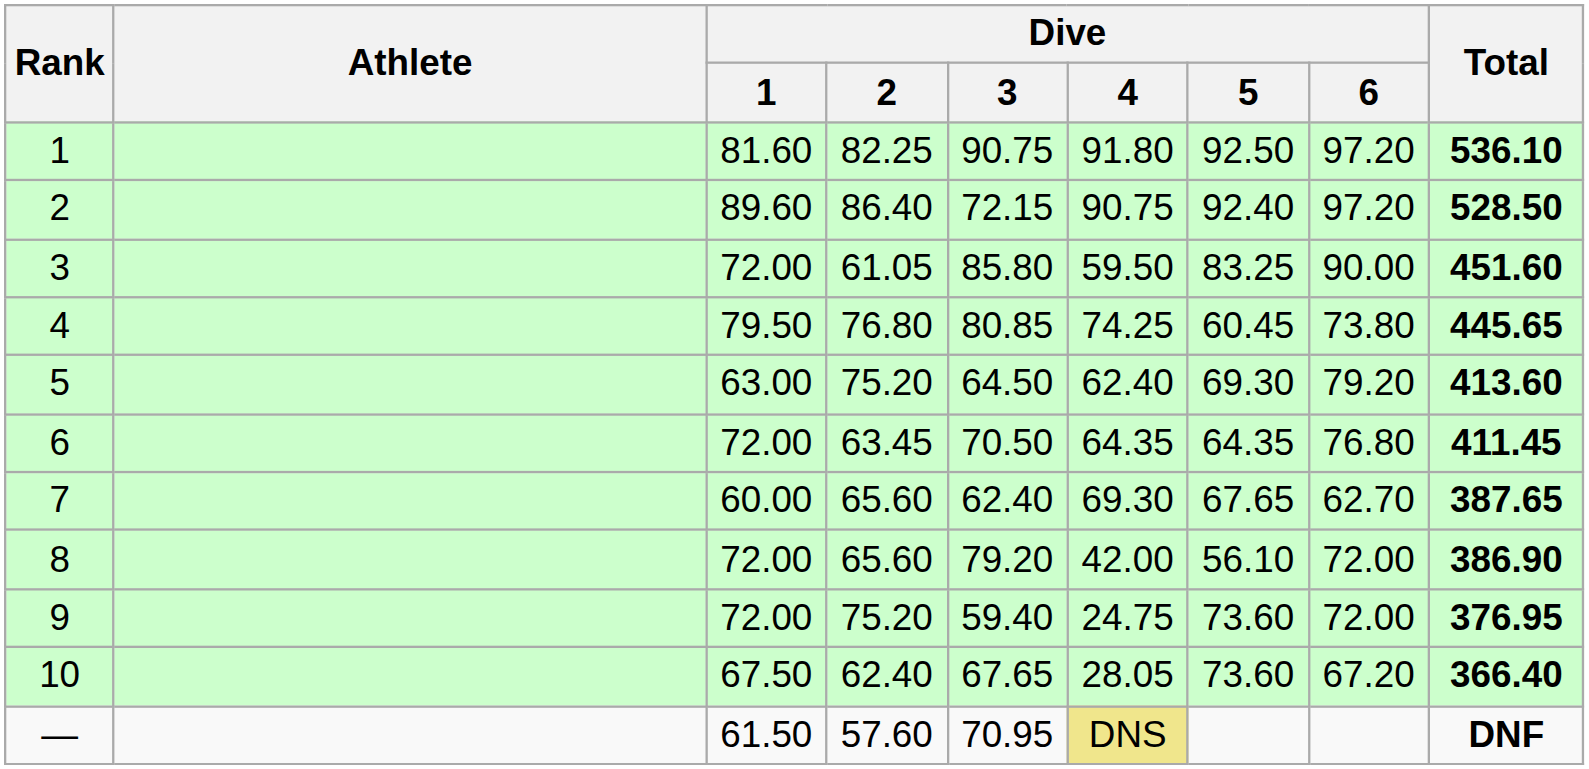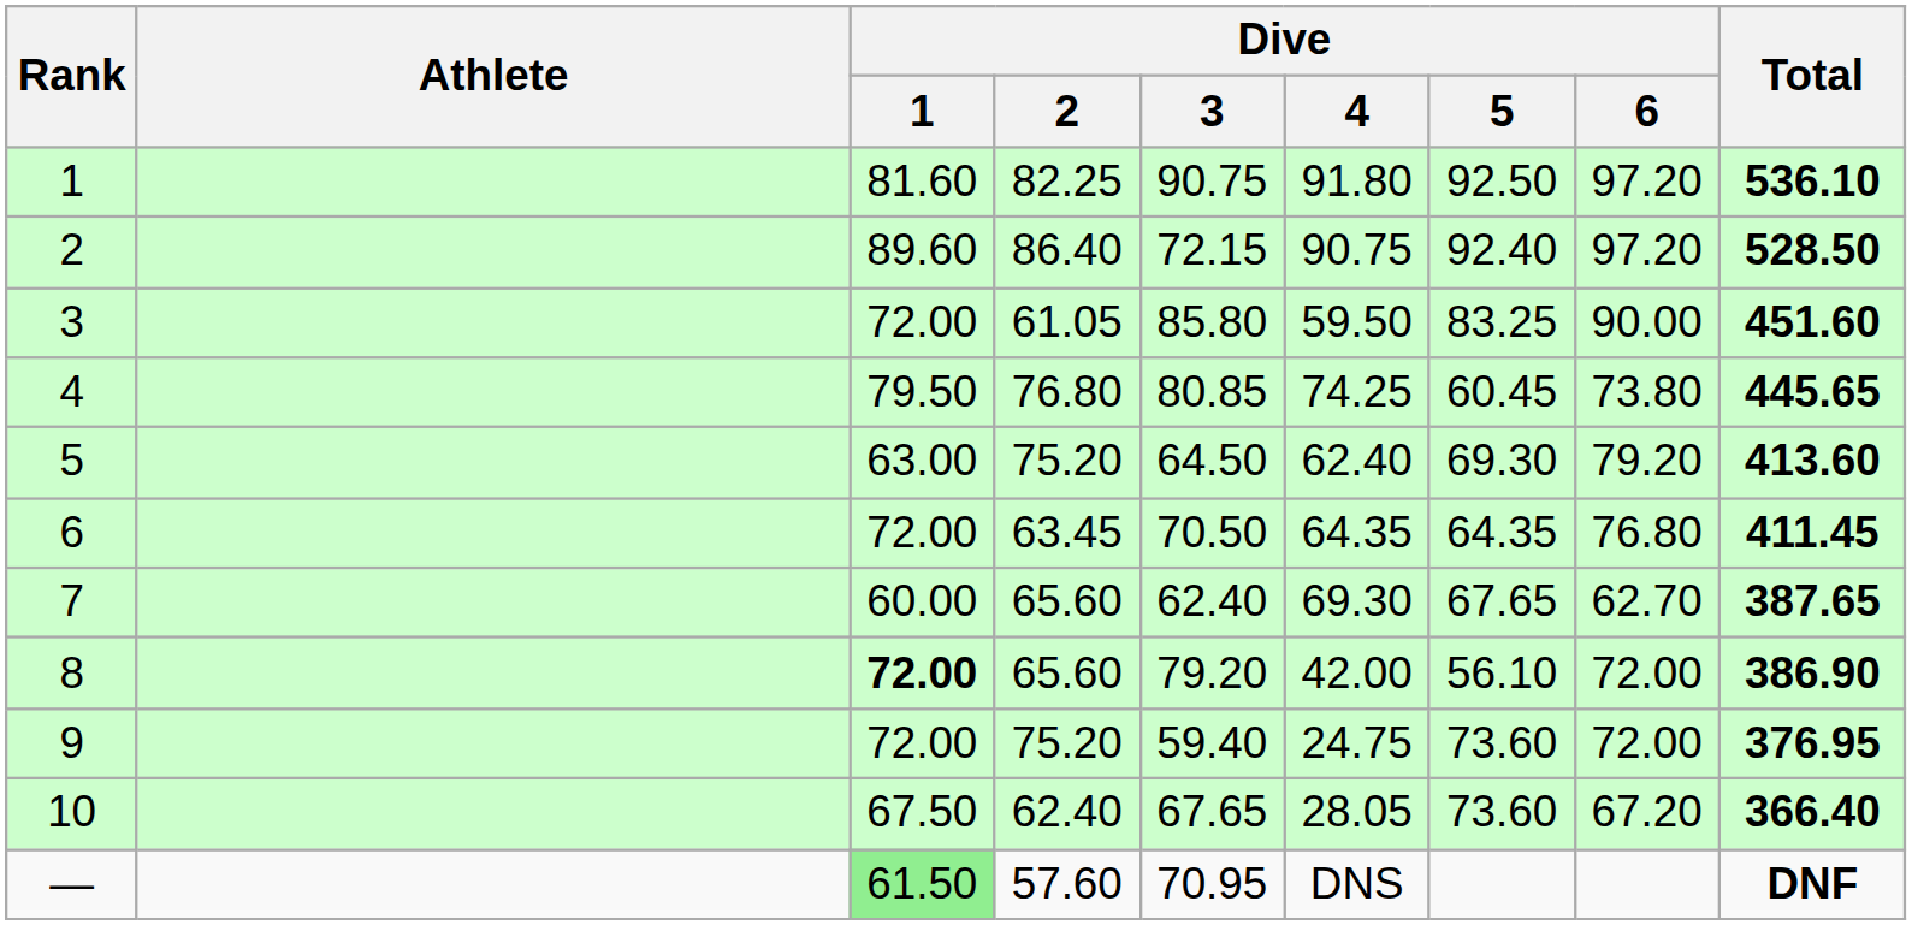8 | Dive / 1: normal -> bold
— | Dive / 1: no background -> lightgreen background
— | Dive / 4: khaki background -> no background
